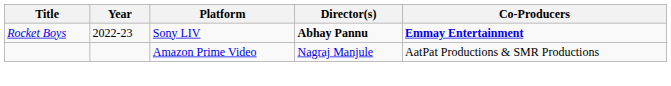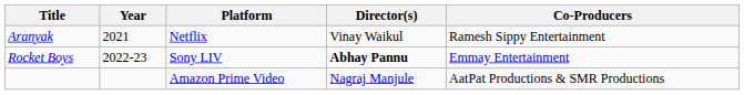+ row: Aranyak | 2021 | Netflix | Vinay Waikul | Ramesh Sippy Entertainment
Rocket Boys | Co-Producers: bold -> normal
